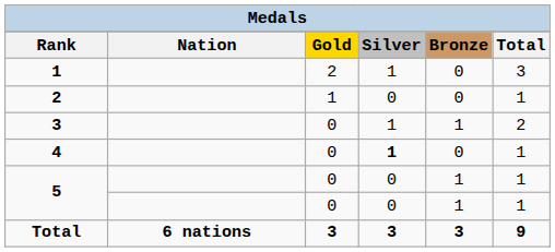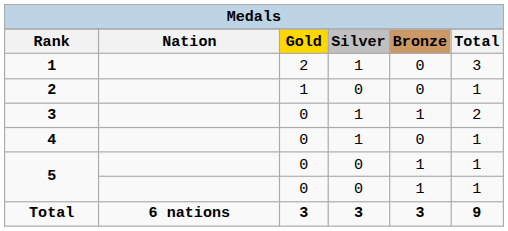4 | column 4: bold -> normal
